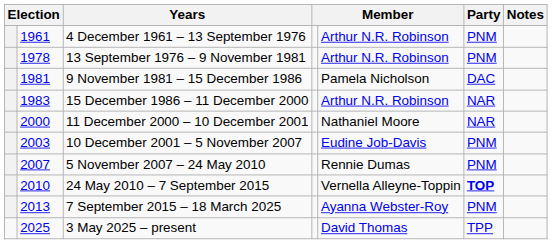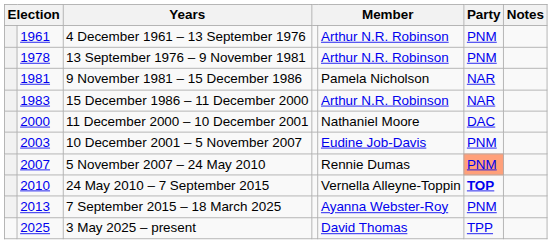9 November 1981 – 15 December 1986 | Party: DAC -> NAR
11 December 2000 – 10 December 2001 | Party: NAR -> DAC
5 November 2007 – 24 May 2010 | Party: no background -> lightsalmon background
